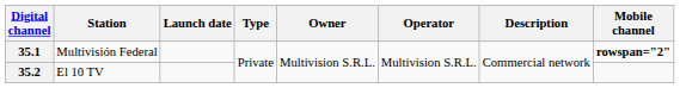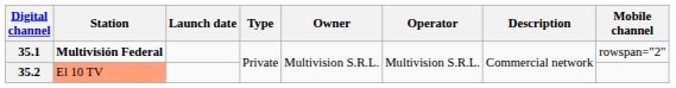35.1 | Station: normal -> bold
35.1 | Mobile channel: bold -> normal
35.2 | Station: no background -> lightsalmon background
